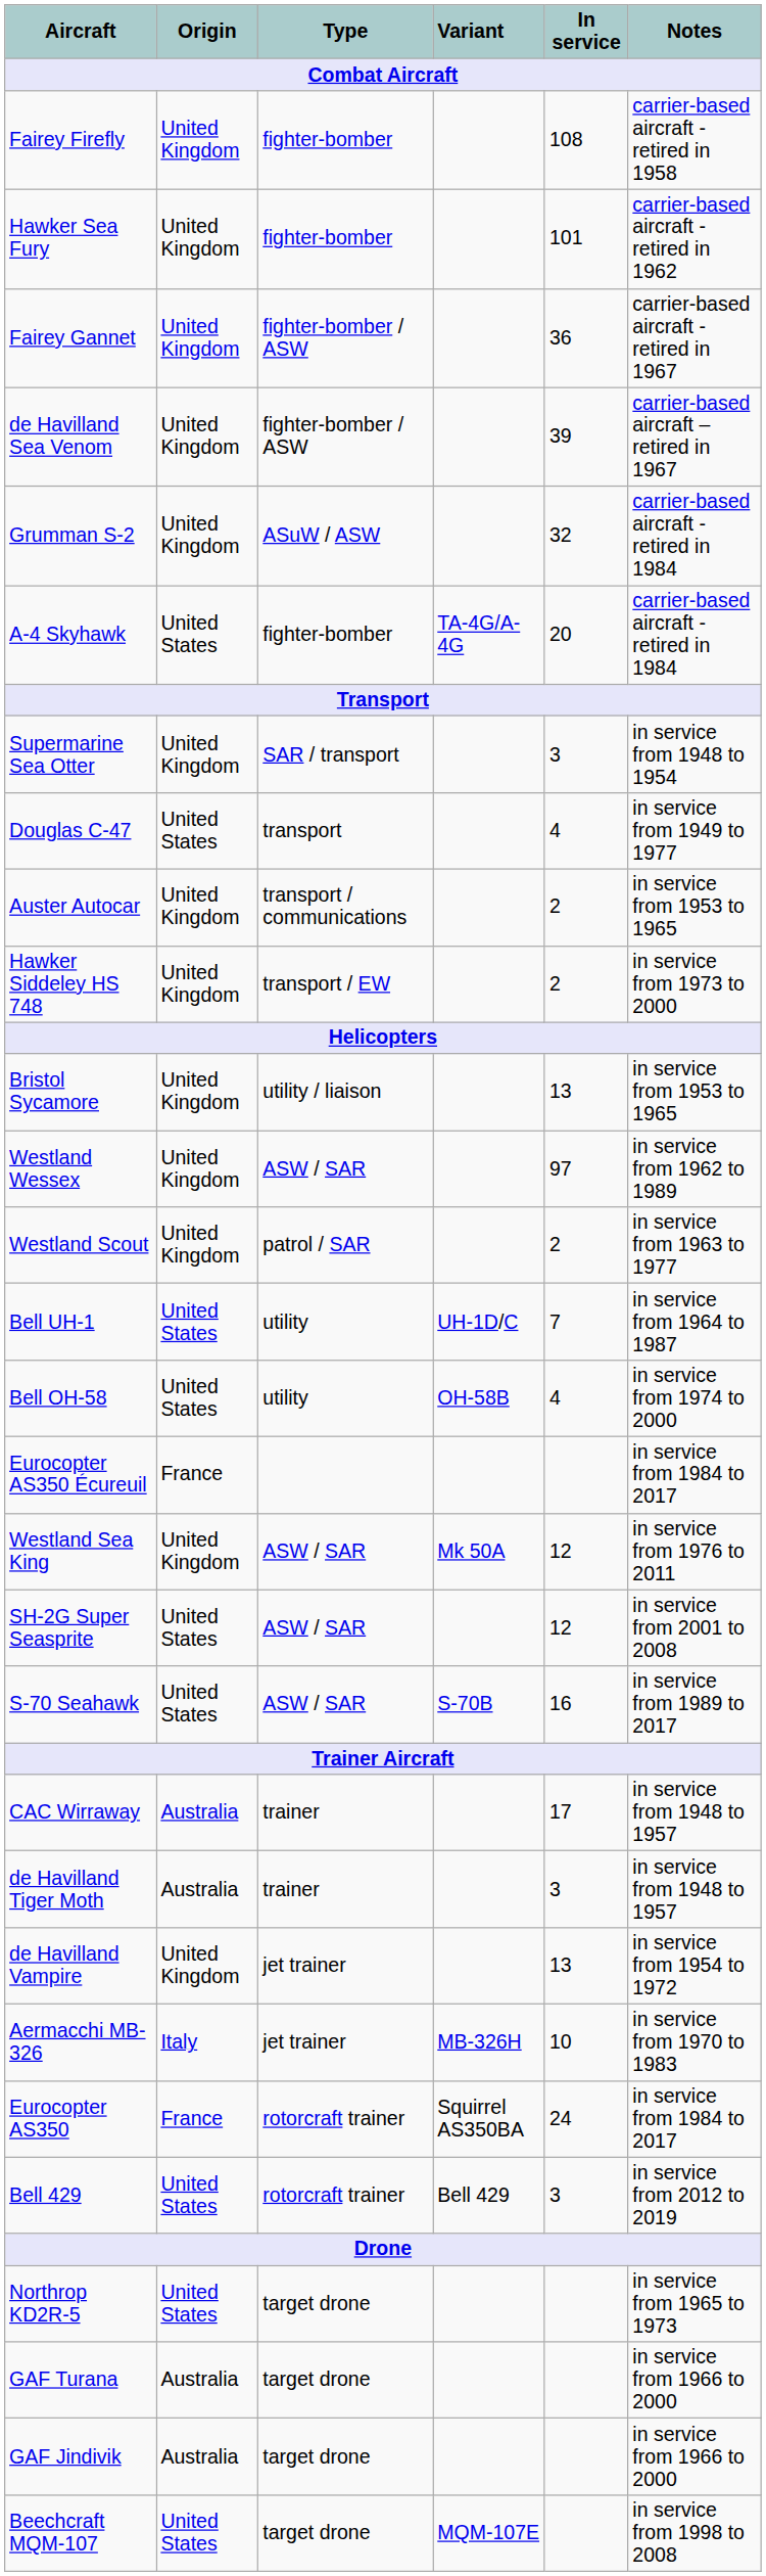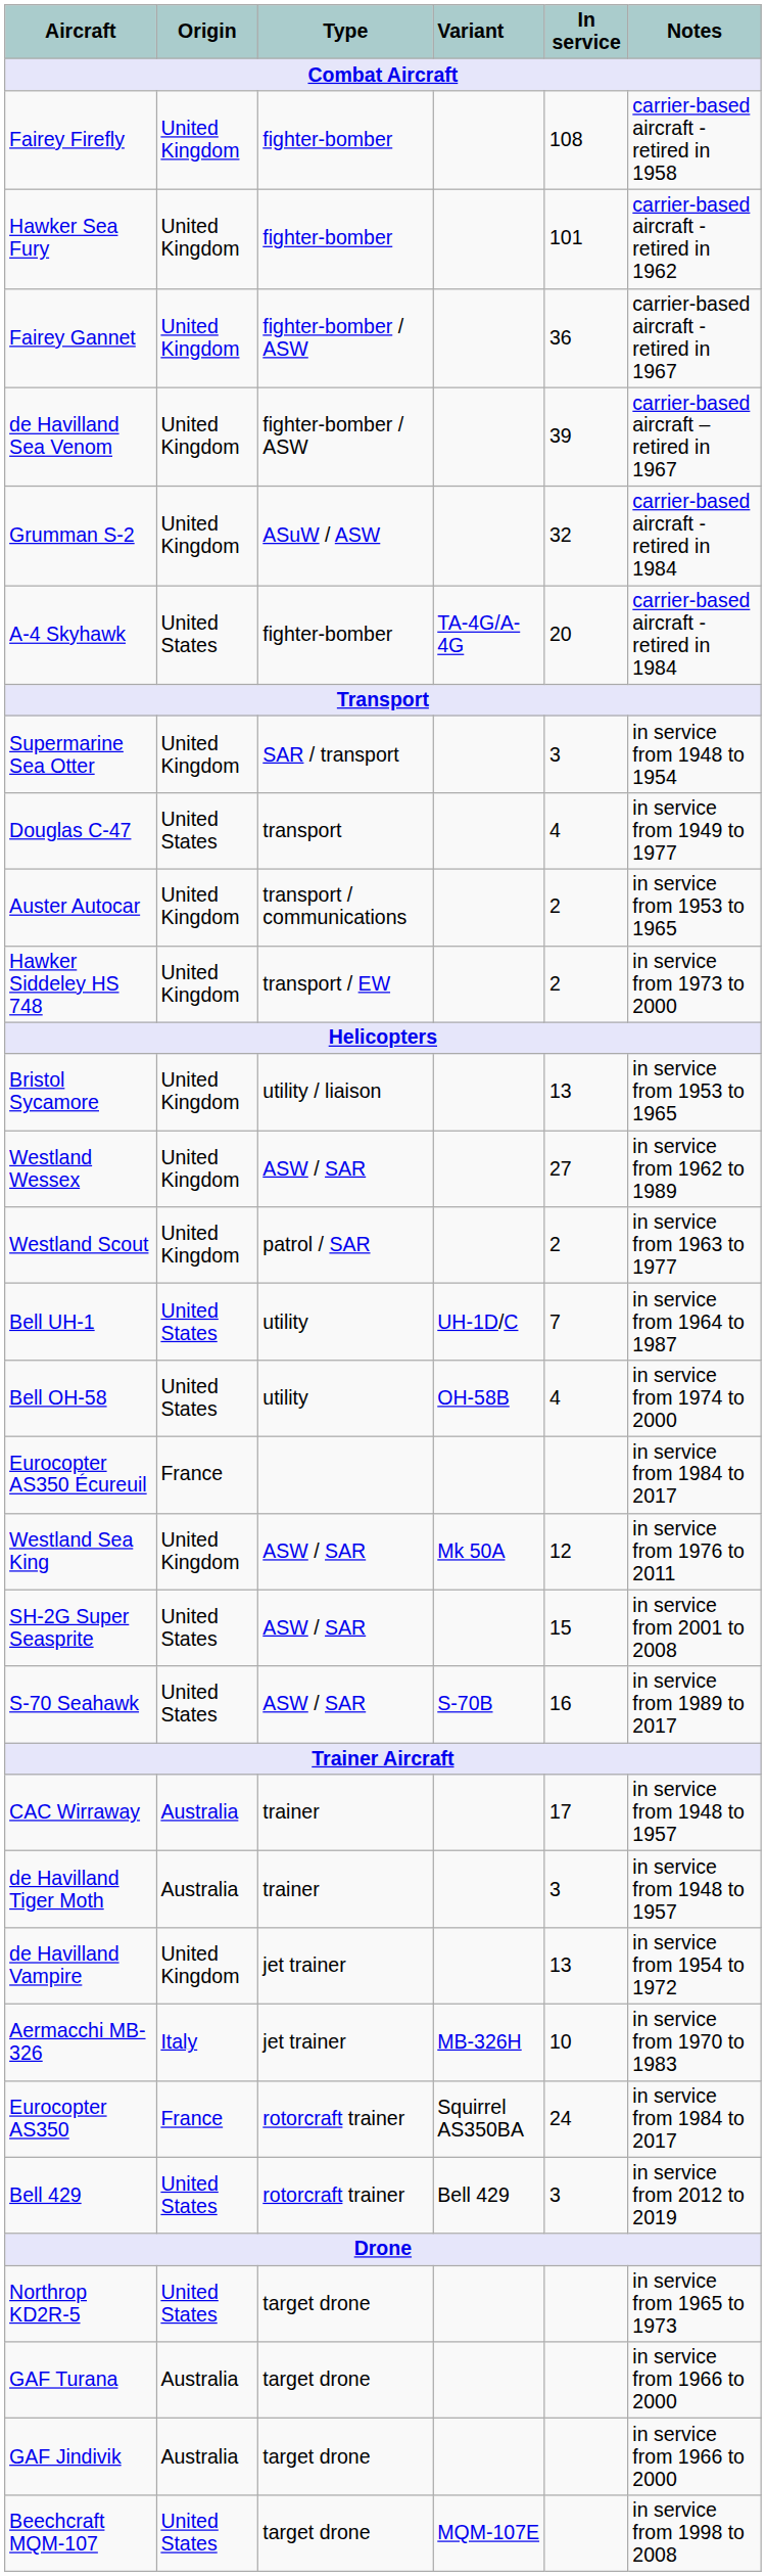Westland Wessex | In service: 97 -> 27
SH-2G Super Seasprite | In service: 12 -> 15
